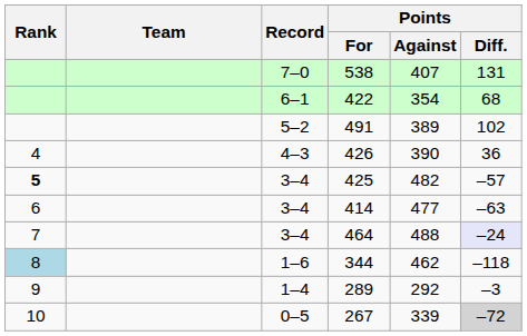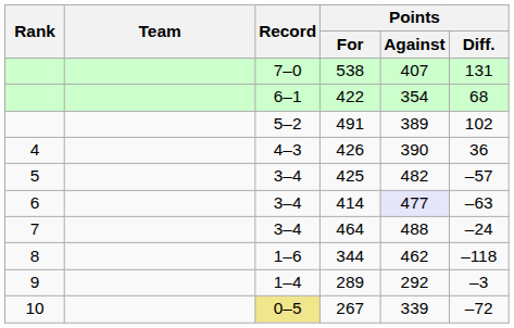425 | Rank: bold -> normal
414 | Points / Against: no background -> lavender background
464 | Points / Diff.: lavender background -> no background
344 | Rank: lightblue background -> no background
267 | Record: no background -> khaki background
267 | Points / Diff.: lightgrey background -> no background
